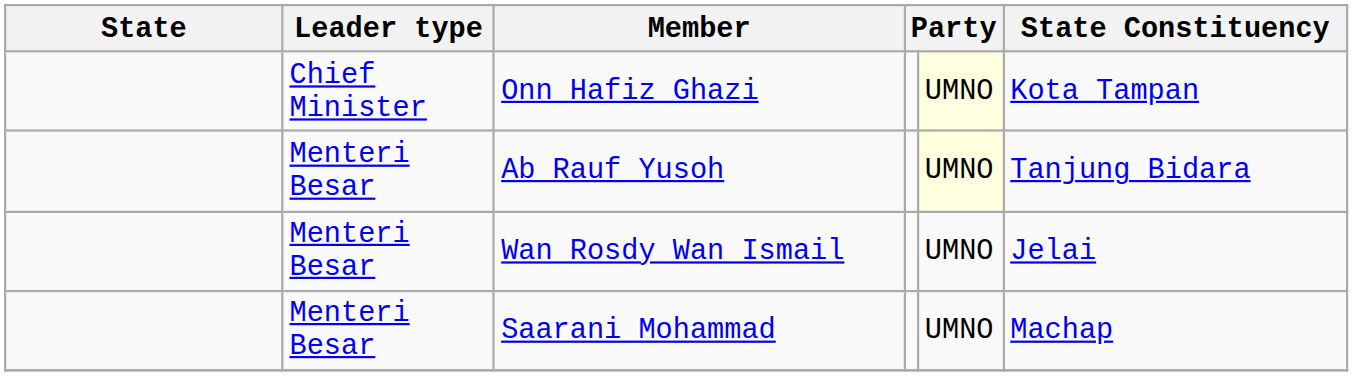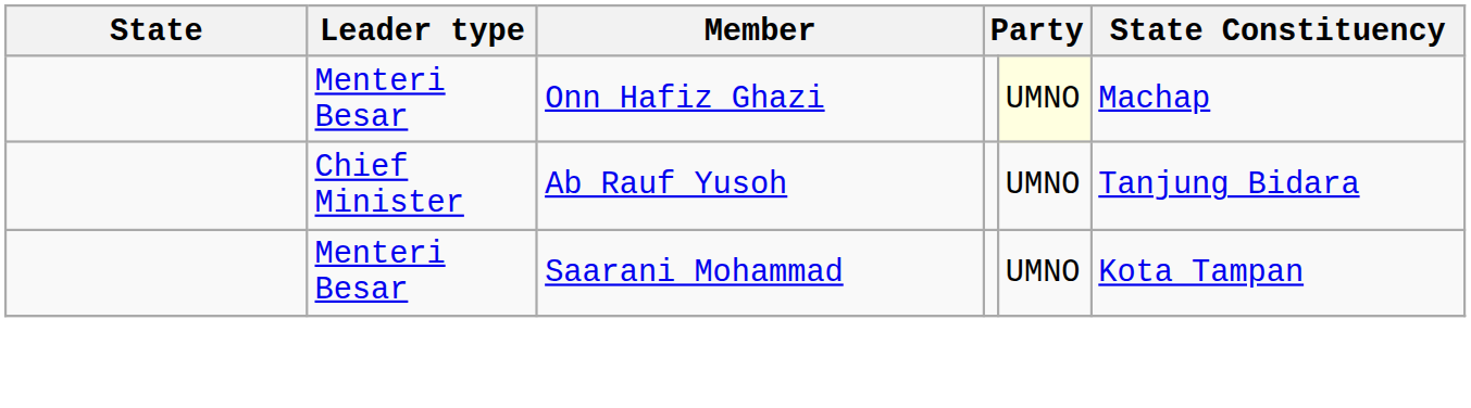Onn Hafiz Ghazi | Leader type: Chief Minister -> Menteri Besar
Onn Hafiz Ghazi | State Constituency: Kota Tampan -> Machap
Ab Rauf Yusoh | Leader type: Menteri Besar -> Chief Minister
Ab Rauf Yusoh | column 5: lightyellow background -> no background
- row: Menteri Besar | Wan Rosdy Wan Ismail | UMNO | Jelai
Saarani Mohammad | State Constituency: Machap -> Kota Tampan
